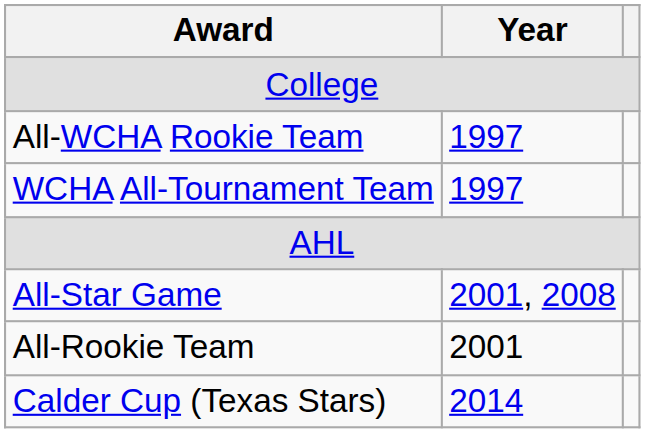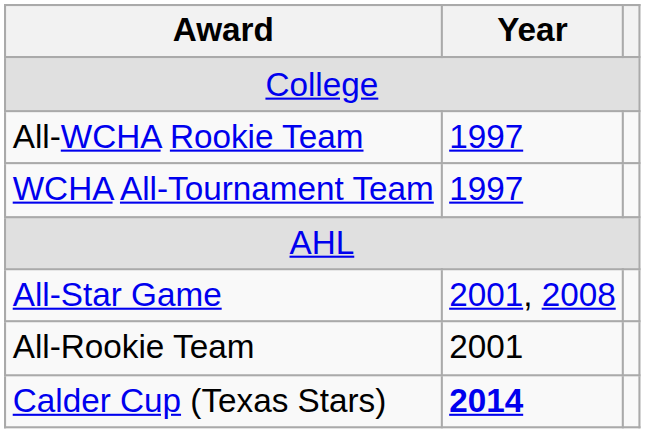Calder Cup (Texas Stars) | Year: normal -> bold
